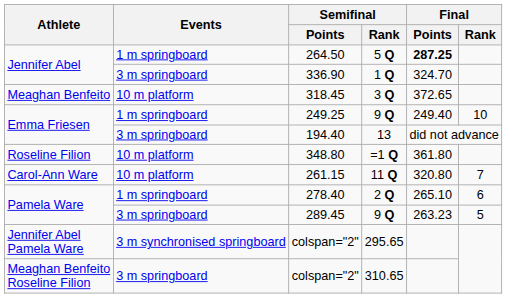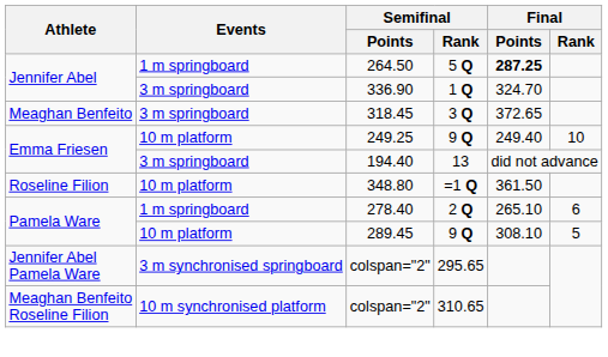318.45 | Events: 10 m platform -> 3 m springboard
249.25 | Events: 1 m springboard -> 10 m platform
348.80 | Final / Points: 361.80 -> 361.50
- row: Carol-Ann Ware | 10 m platform | 261.15 | 11 Q | 320.80 | 7
289.45 | Events: 3 m springboard -> 10 m platform
289.45 | Final / Points: 263.23 -> 308.10
colspan="2" / 310.65 | Events: 3 m springboard -> 10 m synchronised platform
